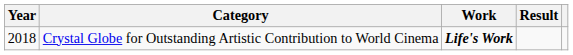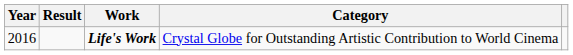columns swapped: Category <-> Result
row 2 | Year: 2018 -> 2016
